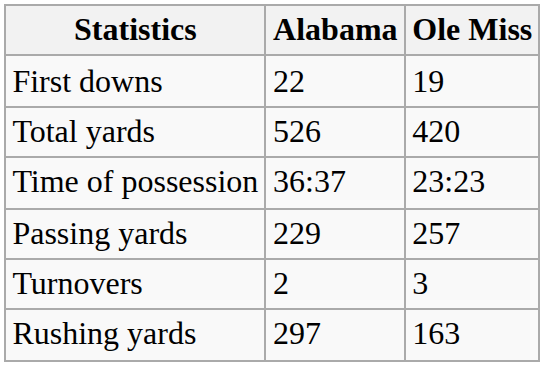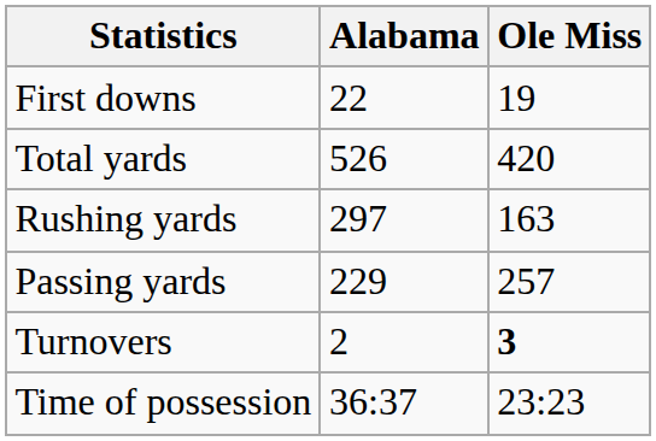rows swapped: Rushing yards <-> Time of possession
Turnovers | Ole Miss: normal -> bold
